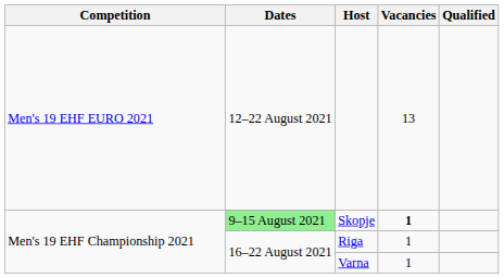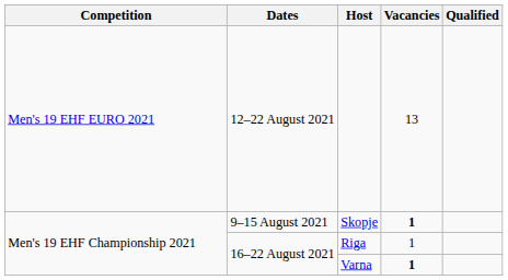Skopje | Dates: lightgreen background -> no background
Varna | Vacancies: normal -> bold
